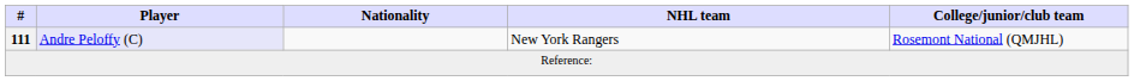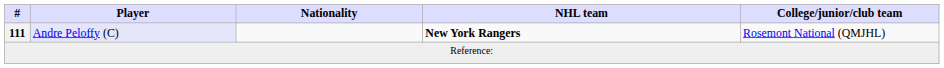111 | NHL team: normal -> bold
